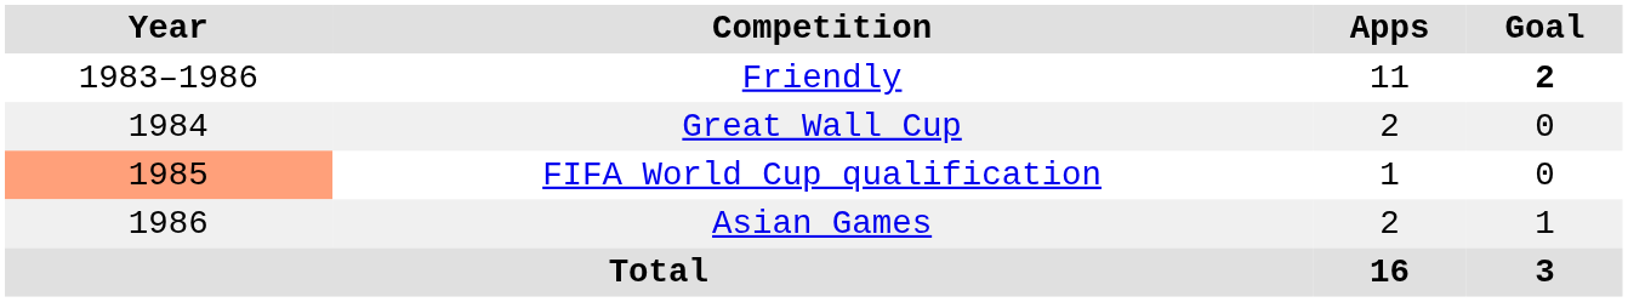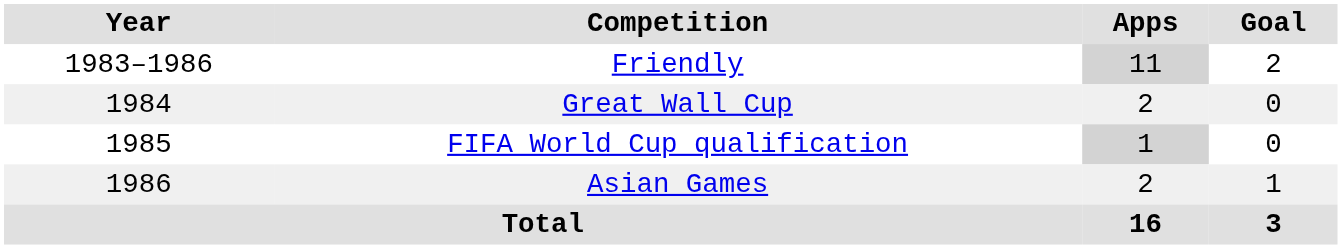Friendly | Apps: no background -> lightgrey background
Friendly | Goal: bold -> normal
FIFA World Cup qualification | Year: lightsalmon background -> no background
FIFA World Cup qualification | Apps: no background -> lightgrey background
